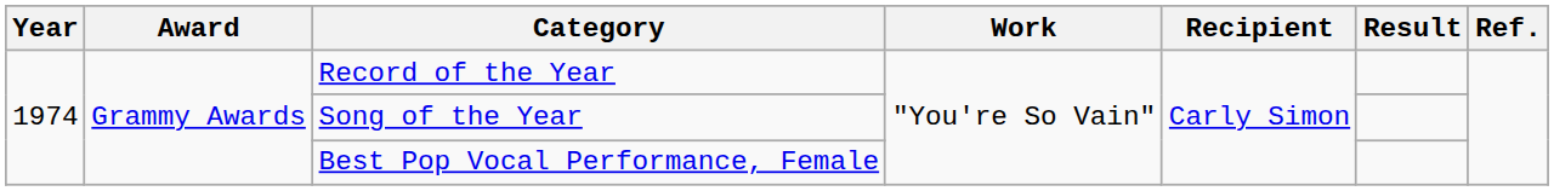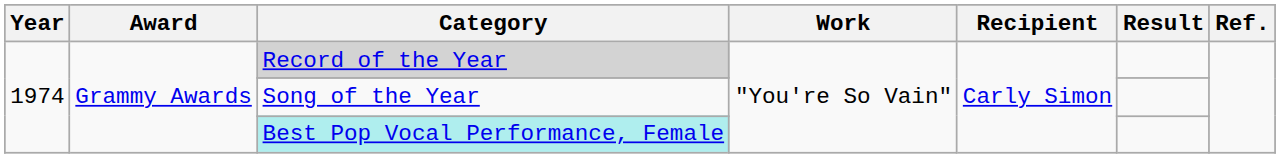Record of the Year | Category: no background -> lightgrey background
Best Pop Vocal Performance, Female | Category: no background -> paleturquoise background
